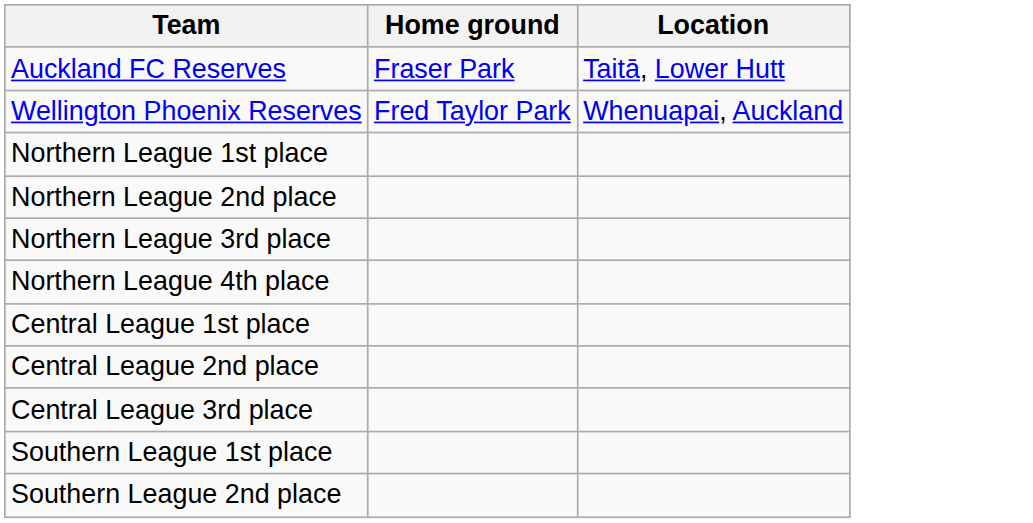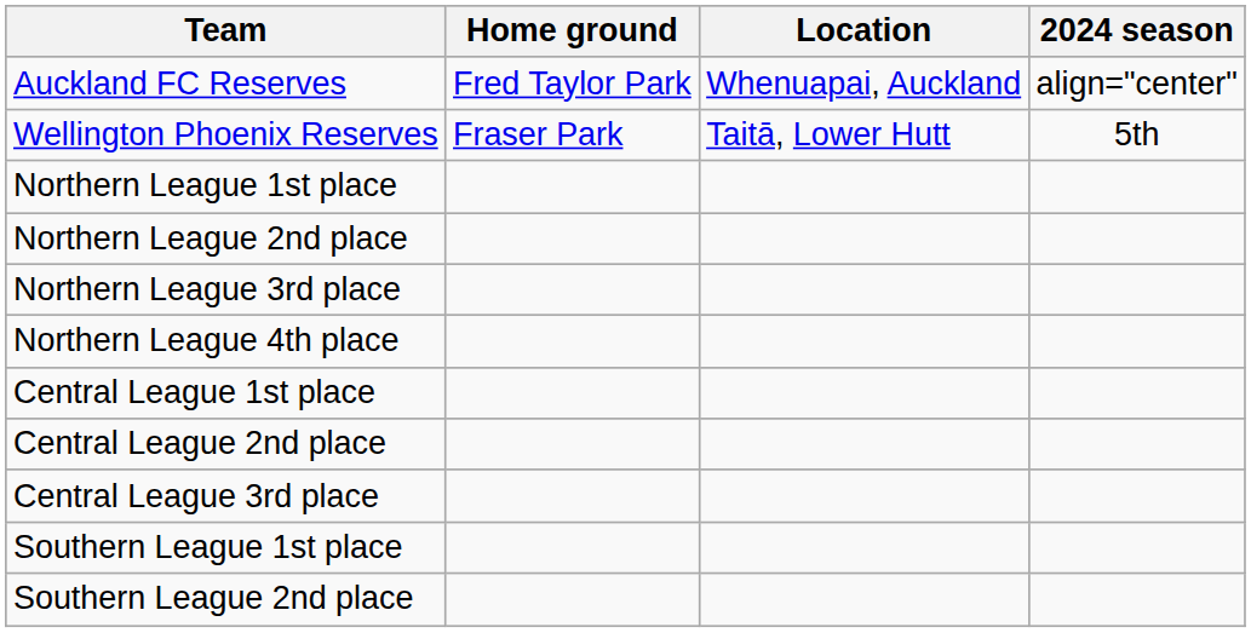+ column: 2024 season | align="center" | 5th
Auckland FC Reserves | Home ground: Fraser Park -> Fred Taylor Park
Auckland FC Reserves | Location: Taitā, Lower Hutt -> Whenuapai, Auckland
Wellington Phoenix Reserves | Home ground: Fred Taylor Park -> Fraser Park
Wellington Phoenix Reserves | Location: Whenuapai, Auckland -> Taitā, Lower Hutt
